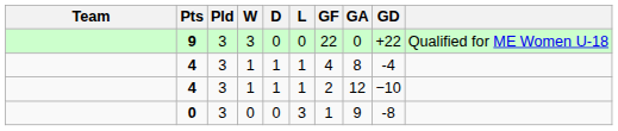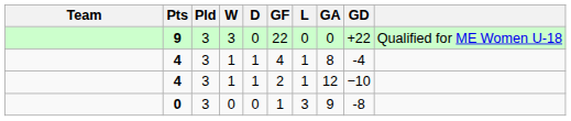columns swapped: L <-> GF
